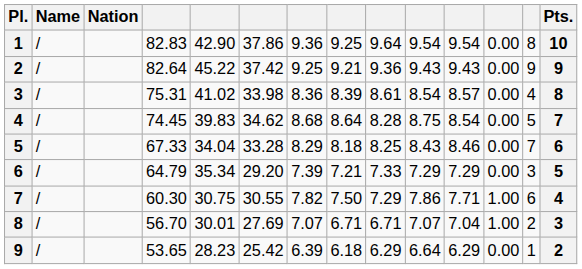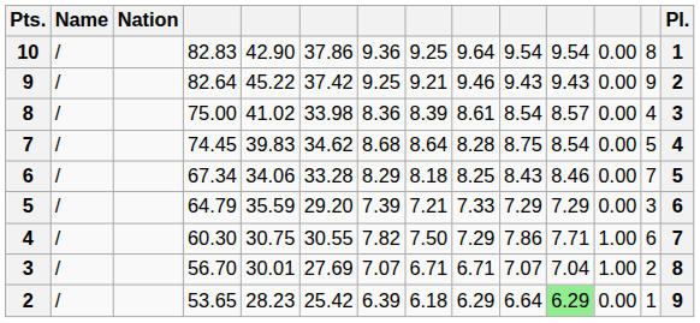columns swapped: Pl. <-> Pts.
row 3 | column 9: 9.36 -> 9.46
row 4 | column 4: 75.31 -> 75.00
row 6 | column 4: 67.33 -> 67.34
row 6 | column 5: 34.04 -> 34.06
row 7 | column 5: 35.34 -> 35.59
row 10 | column 11: no background -> lightgreen background
